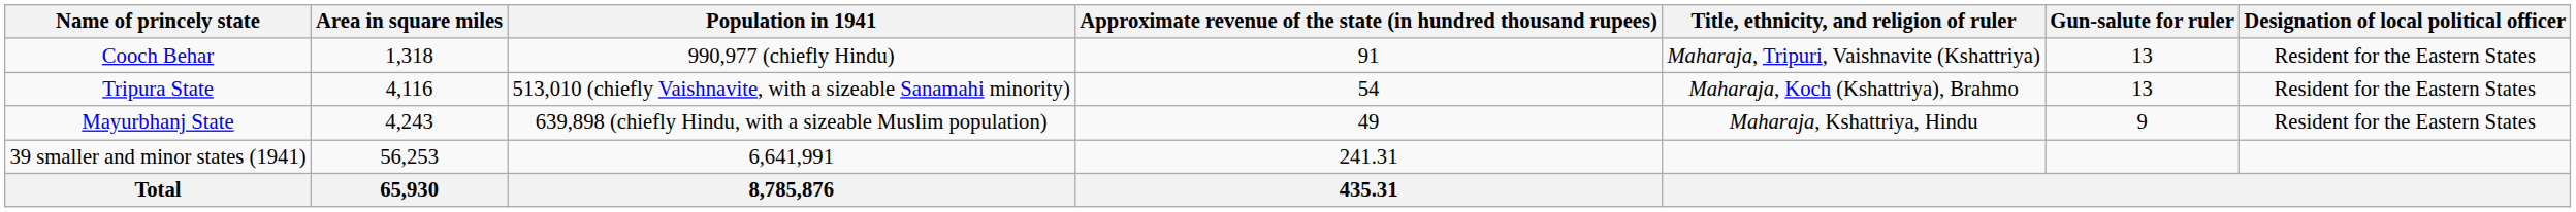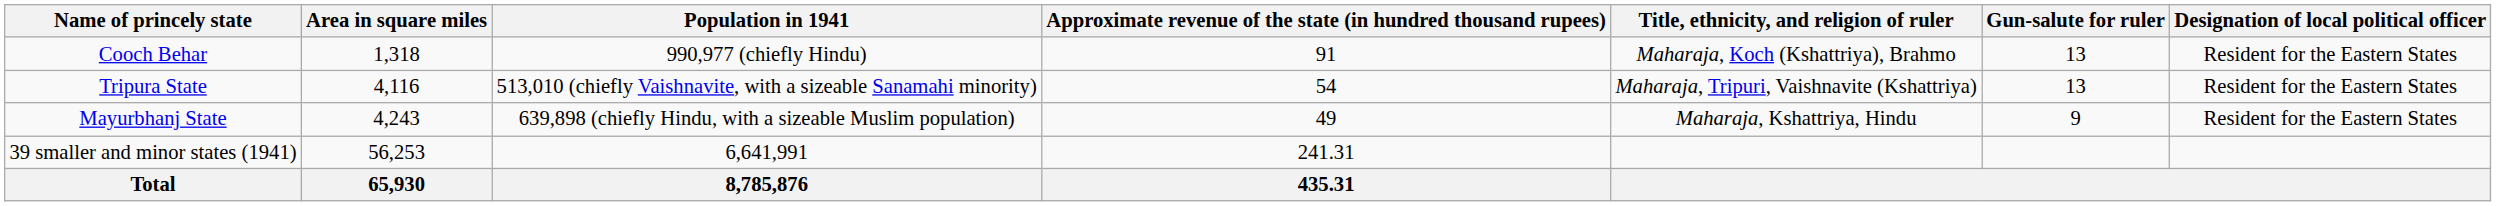Cooch Behar | Title, ethnicity, and religion of ruler: Maharaja, Tripuri, Vaishnavite (Kshattriya) -> Maharaja, Koch (Kshattriya), Brahmo
Tripura State | Title, ethnicity, and religion of ruler: Maharaja, Koch (Kshattriya), Brahmo -> Maharaja, Tripuri, Vaishnavite (Kshattriya)
